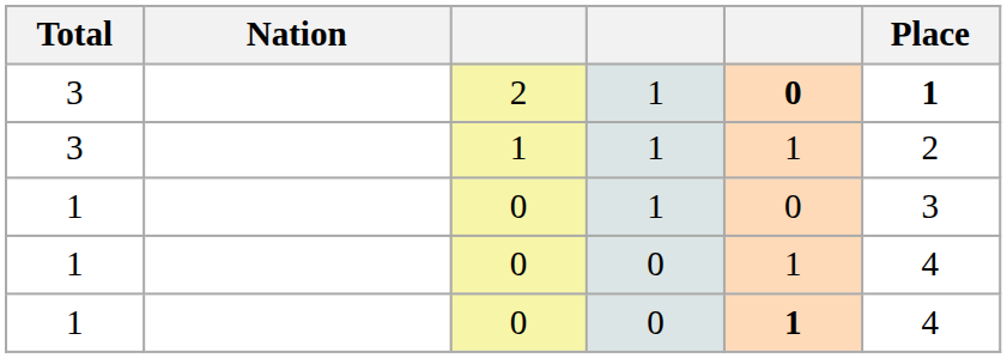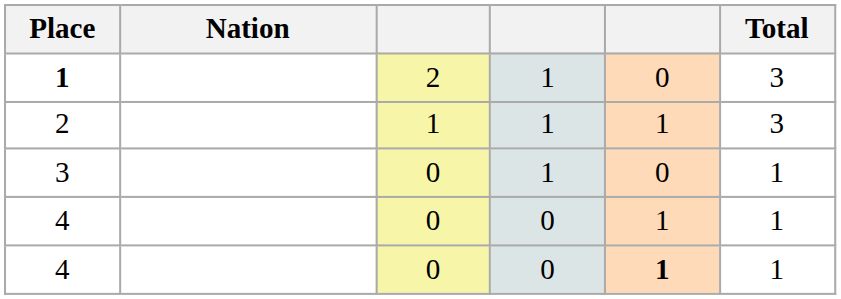columns swapped: Place <-> Total
row 2 | column 5: bold -> normal
